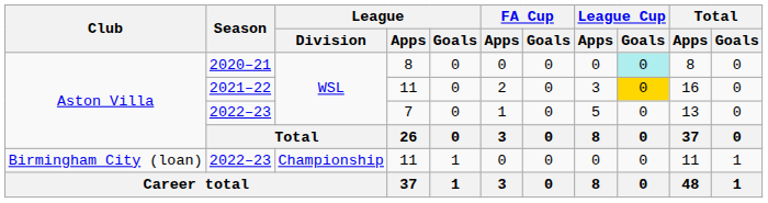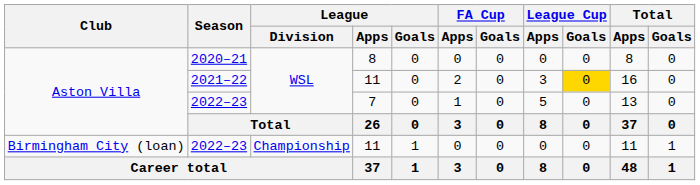2020–21 | League Cup / Goals: paleturquoise background -> no background
